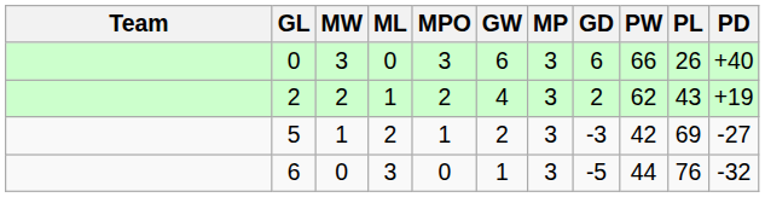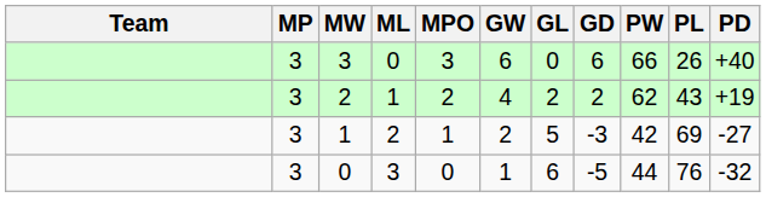columns swapped: MP <-> GL
